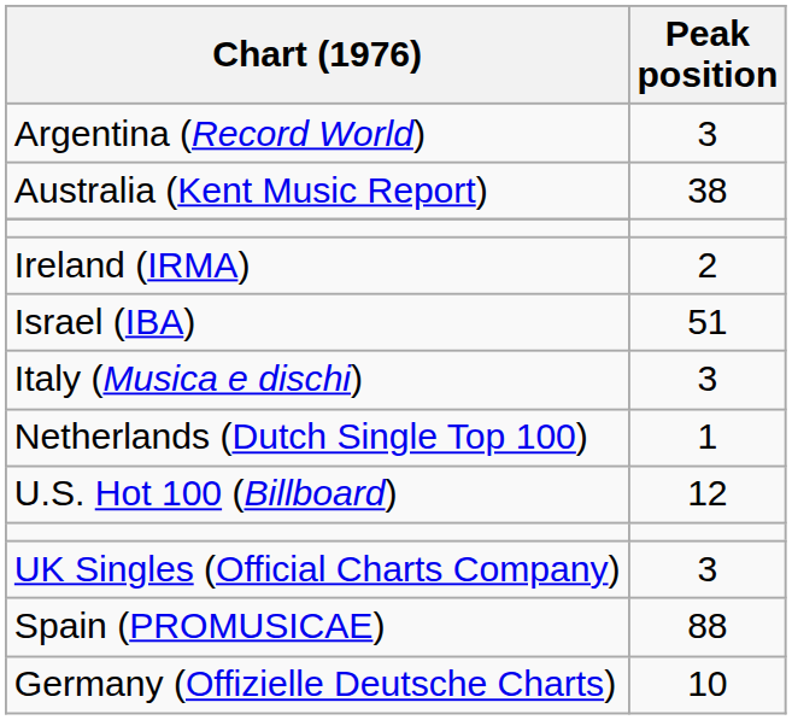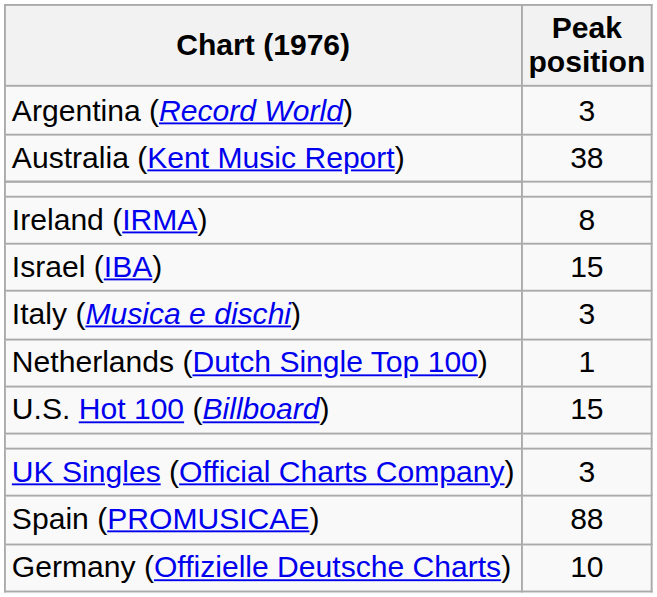row 5 | Peak position: 2 -> 8
row 6 | Peak position: 51 -> 15
row 9 | Peak position: 12 -> 15
